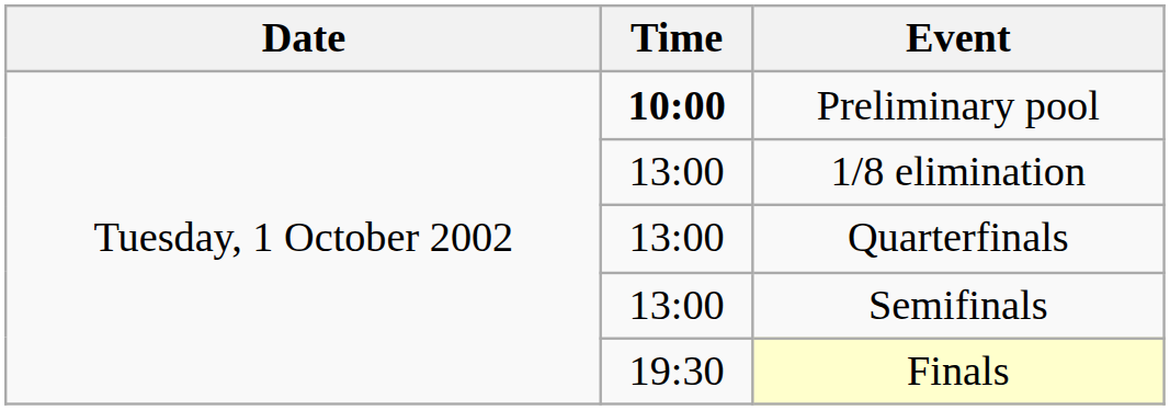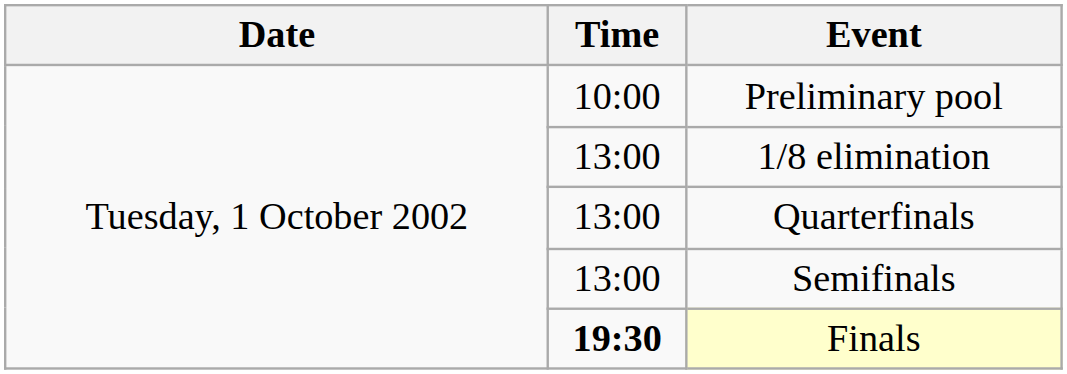Preliminary pool | Time: bold -> normal
Finals | Time: normal -> bold
